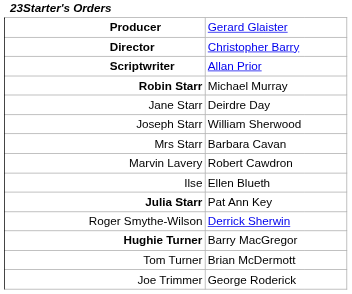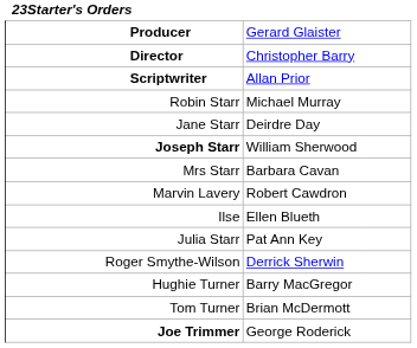Robin Starr | column 2: bold -> normal
Joseph Starr | column 2: normal -> bold
Julia Starr | column 2: bold -> normal
Hughie Turner | column 2: bold -> normal
Joe Trimmer | column 2: normal -> bold
